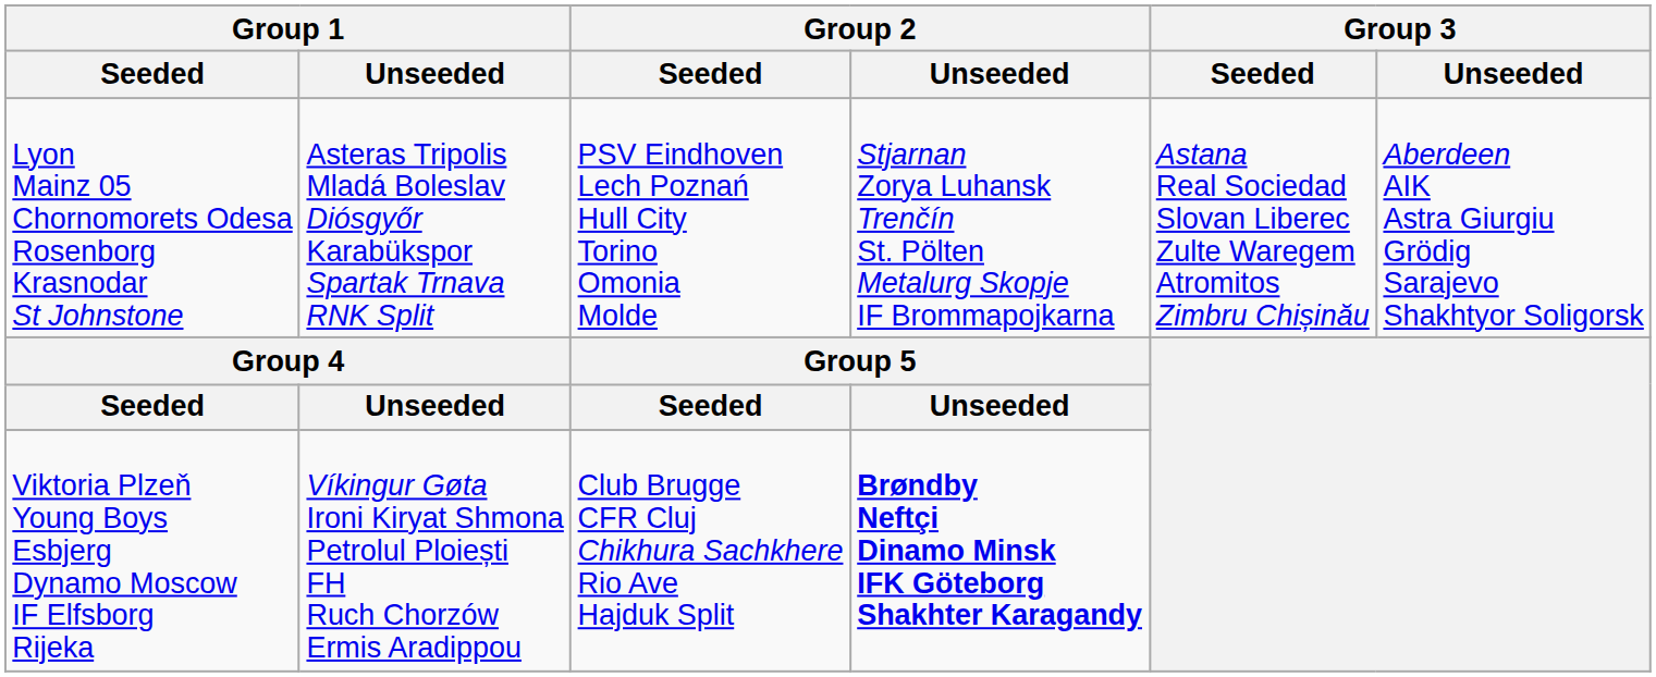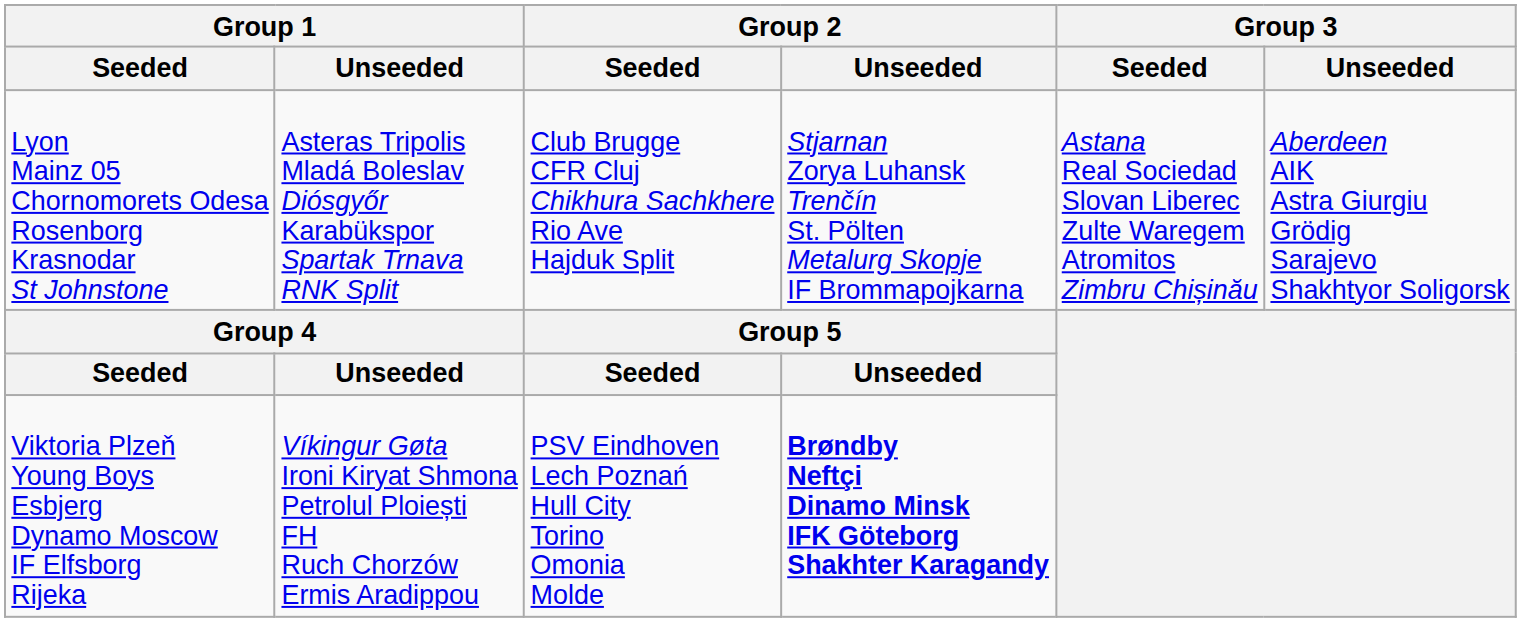row 3 | Group 2 / Seeded: PSV Eindhoven Lech Poznań Hull City Torino Omonia Molde -> Club Brugge CFR Cluj Chikhura Sachkhere Rio Ave Hajduk Split
row 6 | Group 2 / Seeded: Club Brugge CFR Cluj Chikhura Sachkhere Rio Ave Hajduk Split -> PSV Eindhoven Lech Poznań Hull City Torino Omonia Molde
